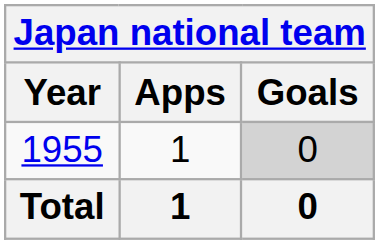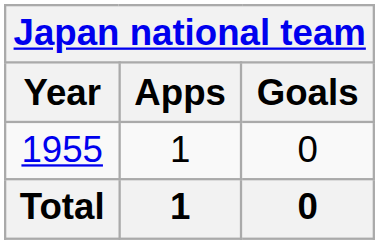1955 | Goals: lightgrey background -> no background
